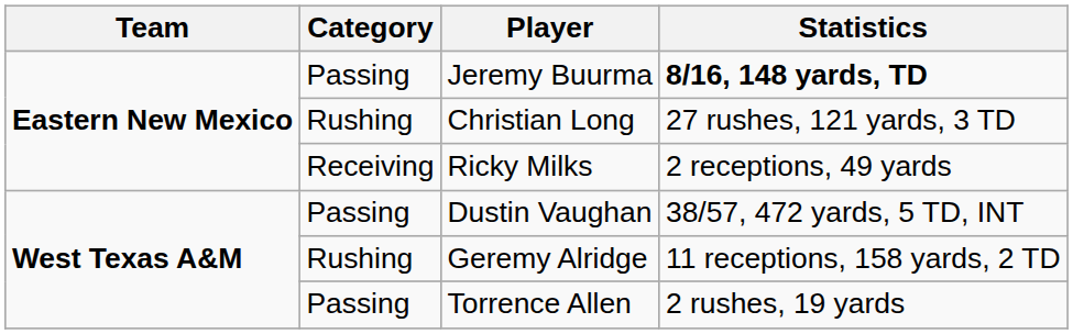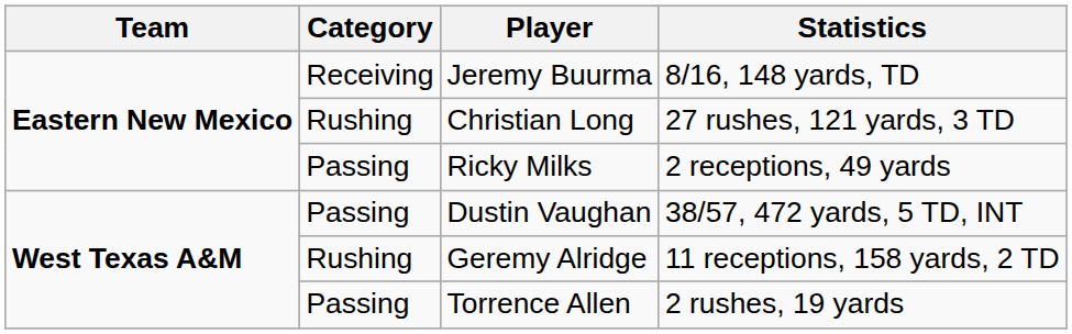Jeremy Buurma | Category: Passing -> Receiving
Jeremy Buurma | Statistics: bold -> normal
Ricky Milks | Category: Receiving -> Passing
